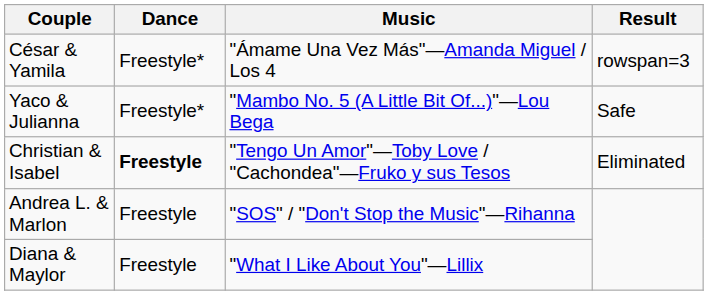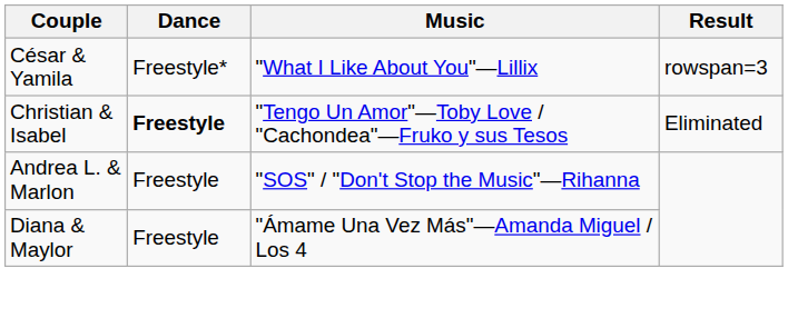César & Yamila | Music: "Ámame Una Vez Más"—Amanda Miguel / Los 4 -> "What I Like About You"—Lillix
- row: Yaco & Julianna | Freestyle* | "Mambo No. 5 (A Little Bit Of...)"—Lou Bega | Safe
Diana & Maylor | Music: "What I Like About You"—Lillix -> "Ámame Una Vez Más"—Amanda Miguel / Los 4
